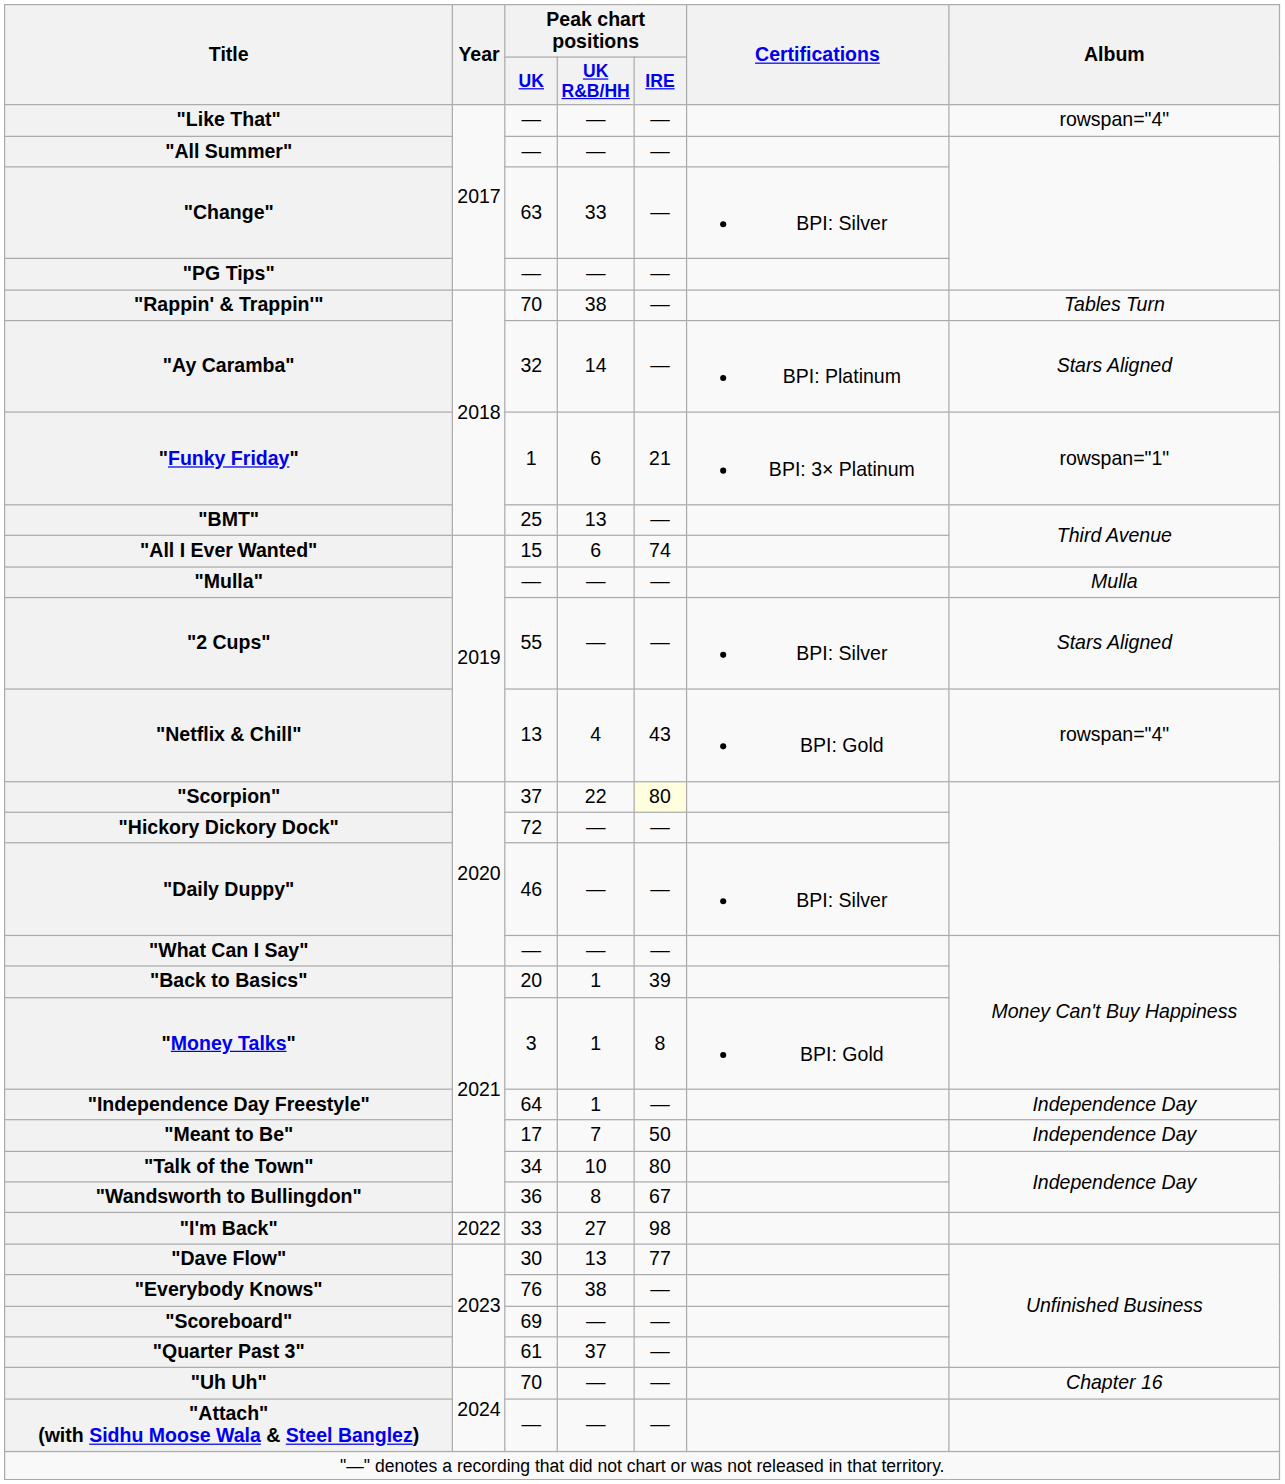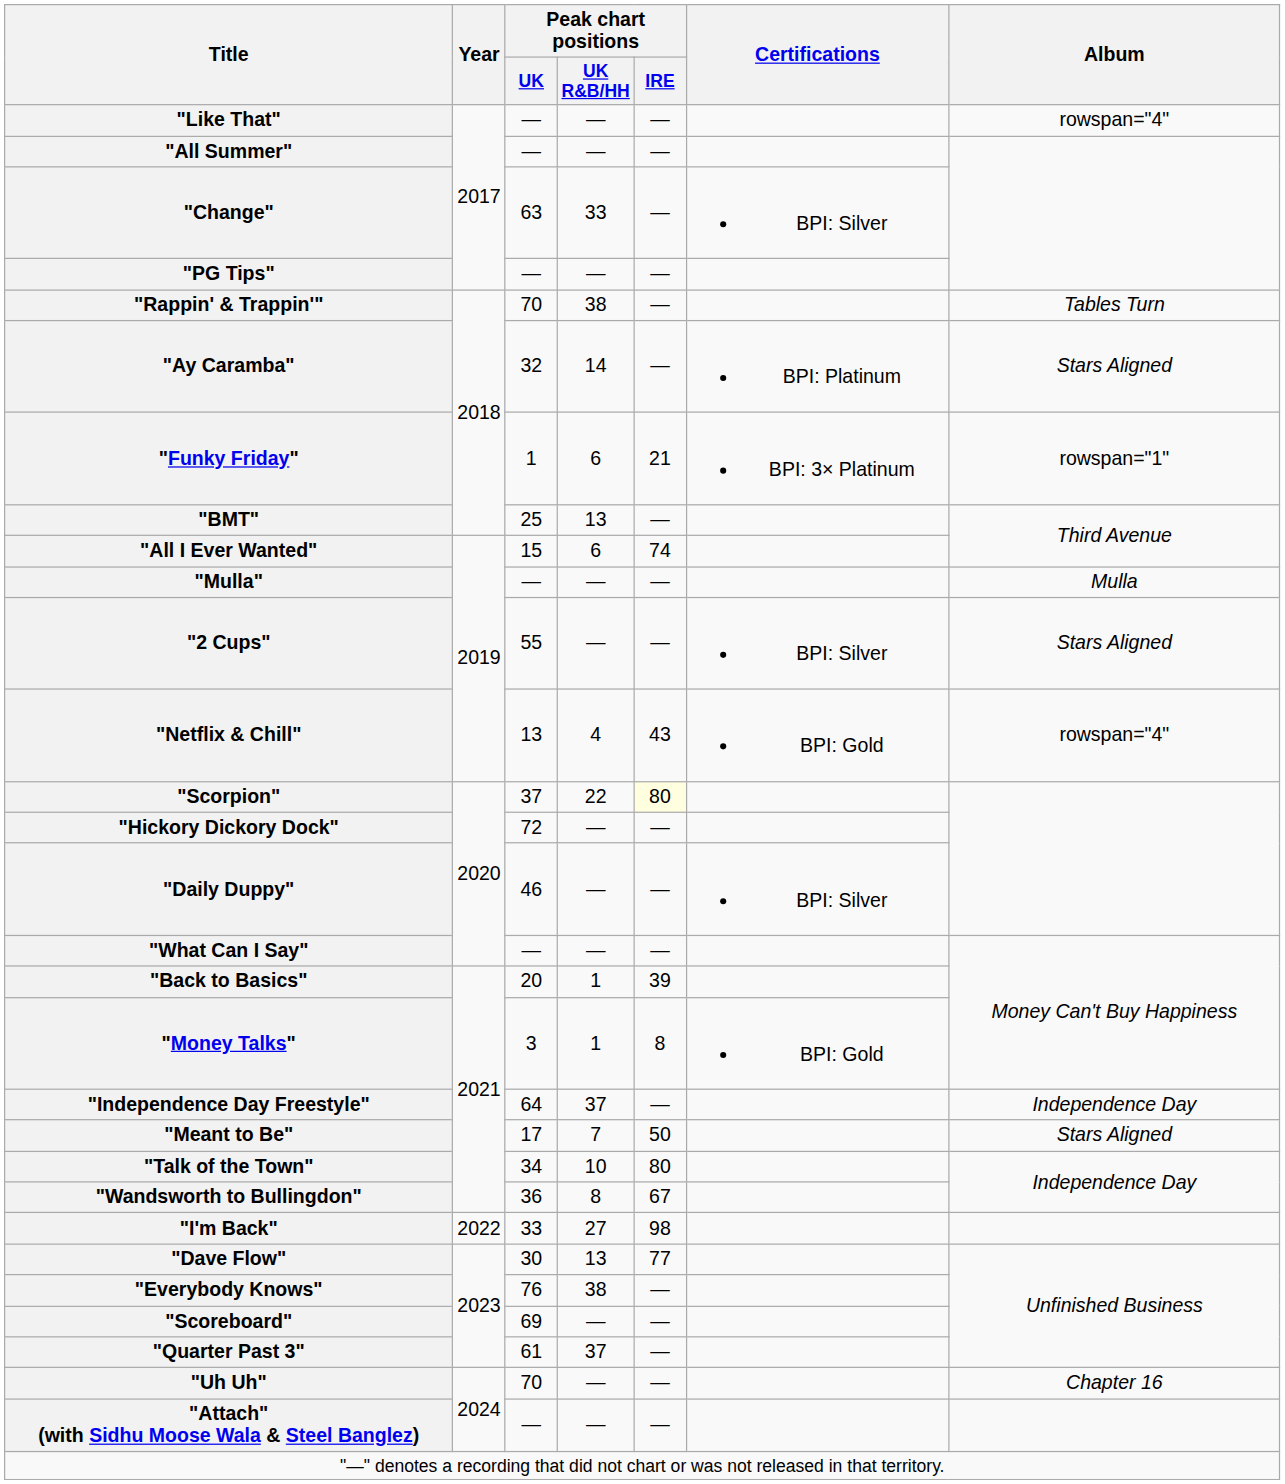"Independence Day Freestyle" | Peak chart positions / UK R&B/HH: 1 -> 37
"Meant to Be" | Album: Independence Day -> Stars Aligned
